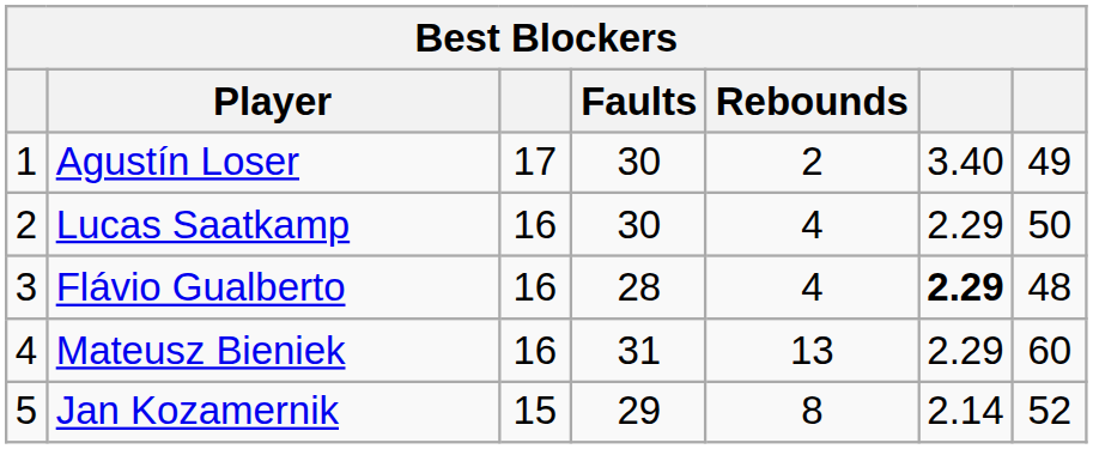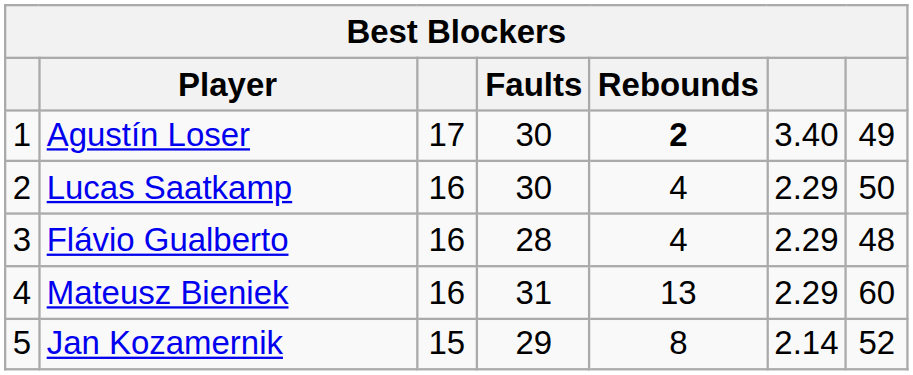Agustín Loser | Rebounds: normal -> bold
Flávio Gualberto | column 6: bold -> normal
